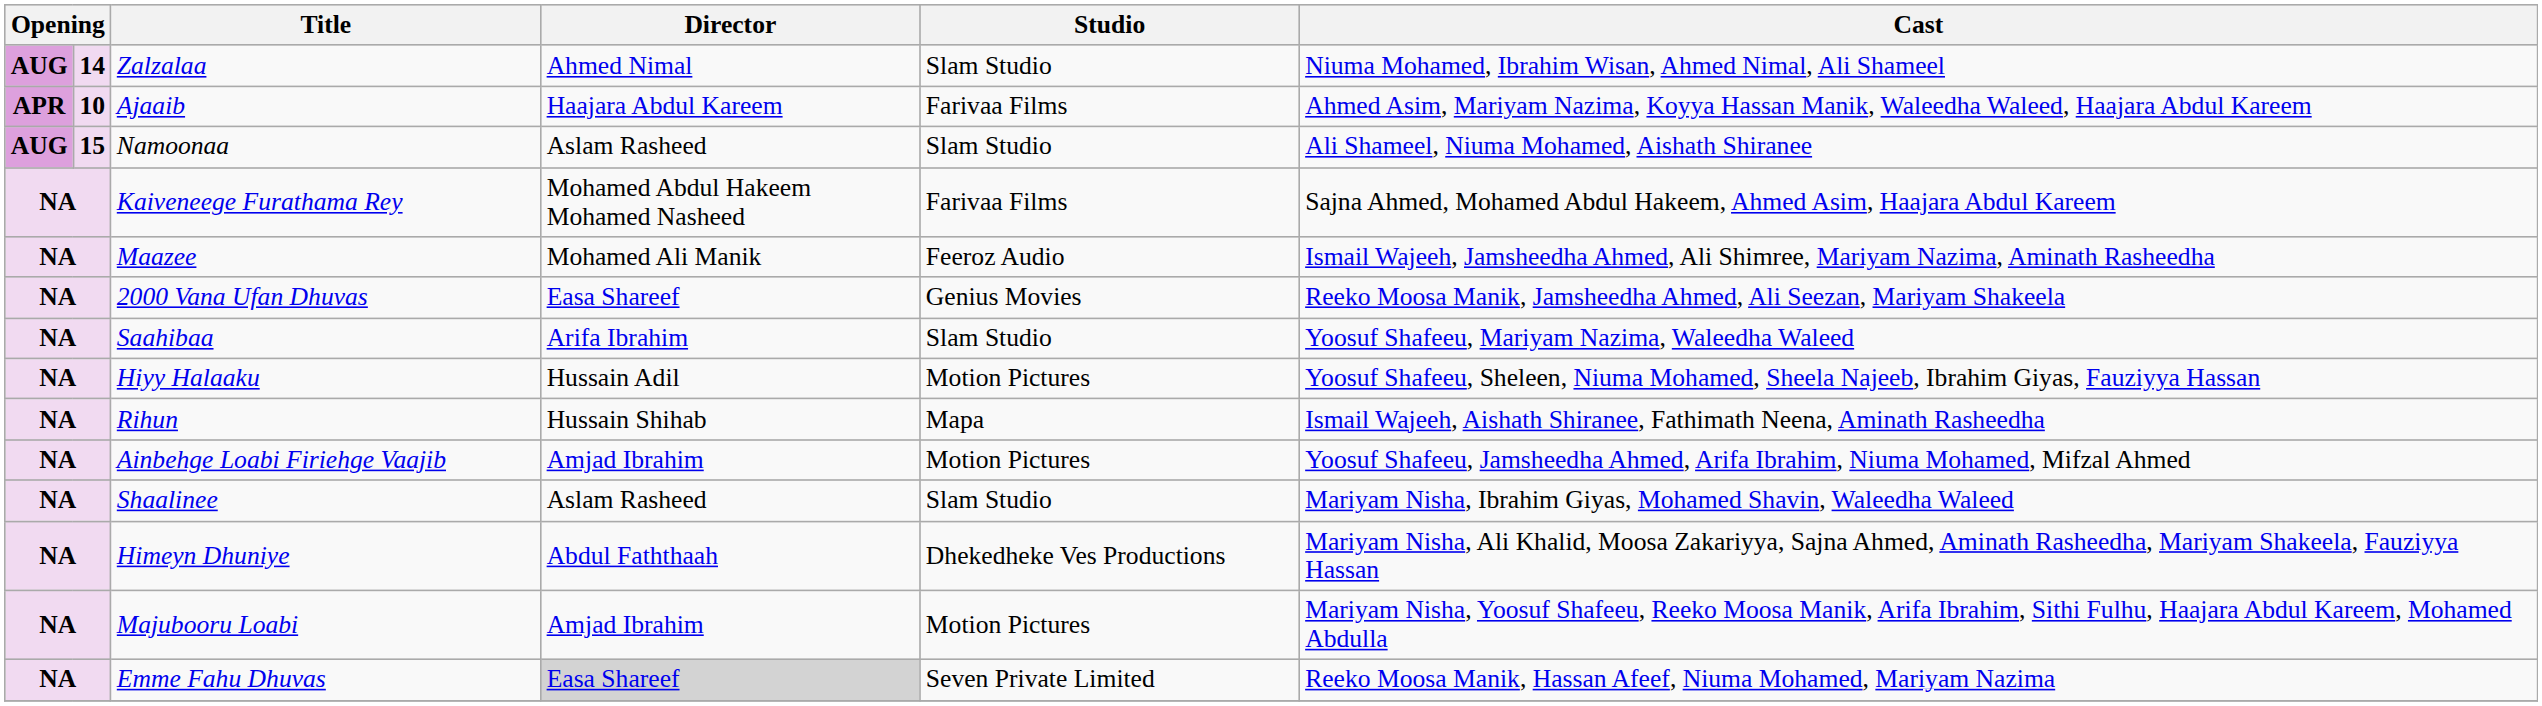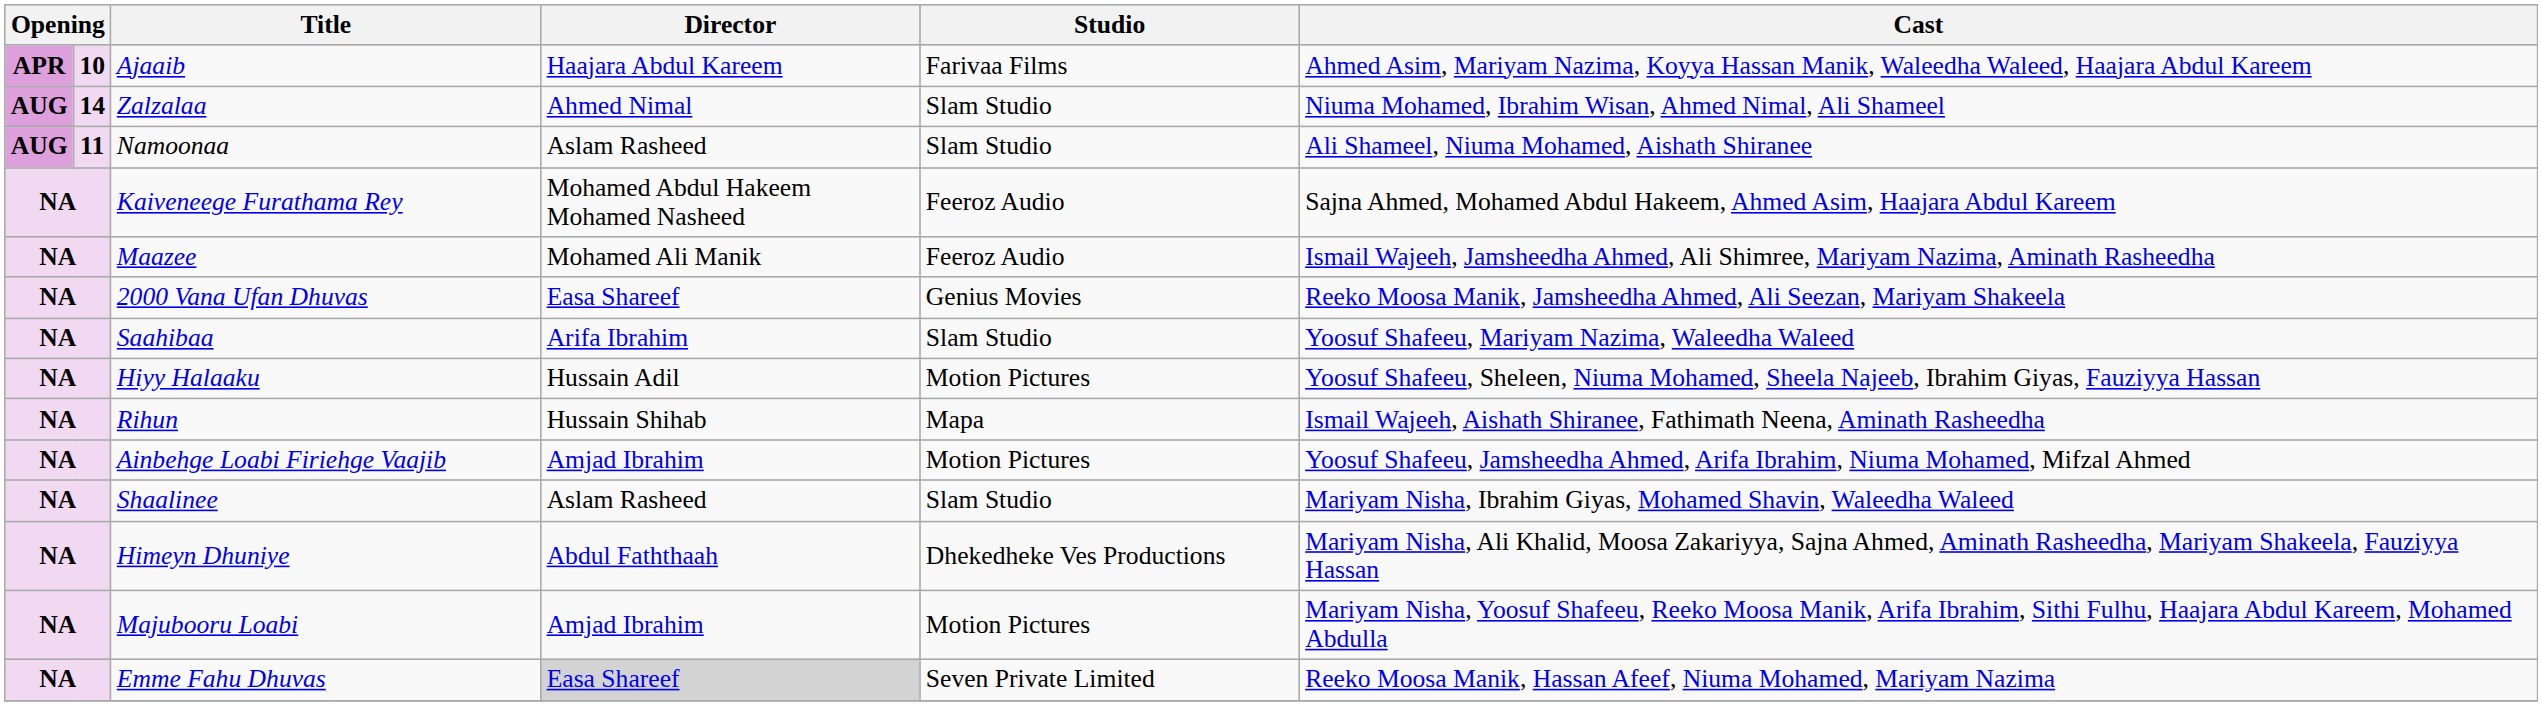rows swapped: Ajaaib <-> Zalzalaa
Namoonaa | column 2: 15 -> 11
Kaiveneege Furathama Rey | Studio: Farivaa Films -> Feeroz Audio
